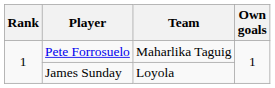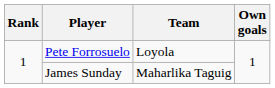Pete Forrosuelo | Team: Maharlika Taguig -> Loyola
James Sunday | Team: Loyola -> Maharlika Taguig
